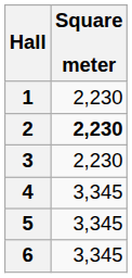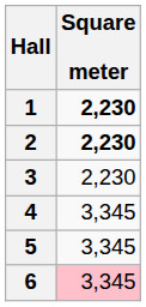1 | Square meter: normal -> bold
6 | Square meter: no background -> pink background
